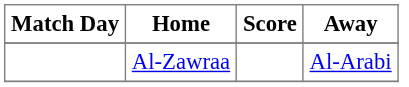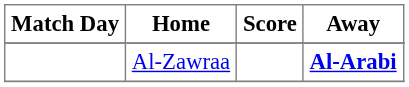Al-Zawraa | Away: normal -> bold
